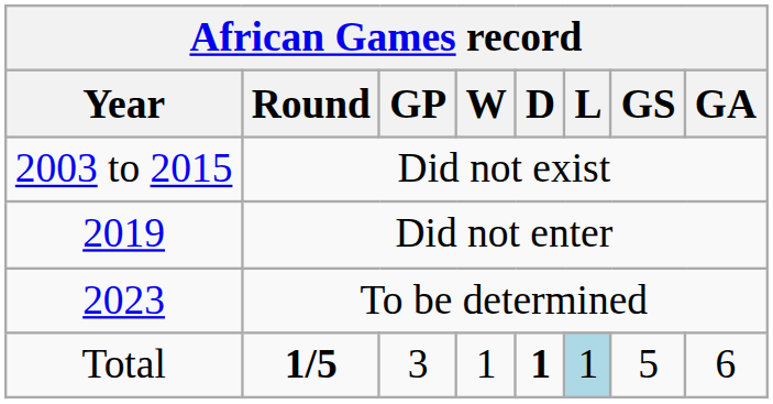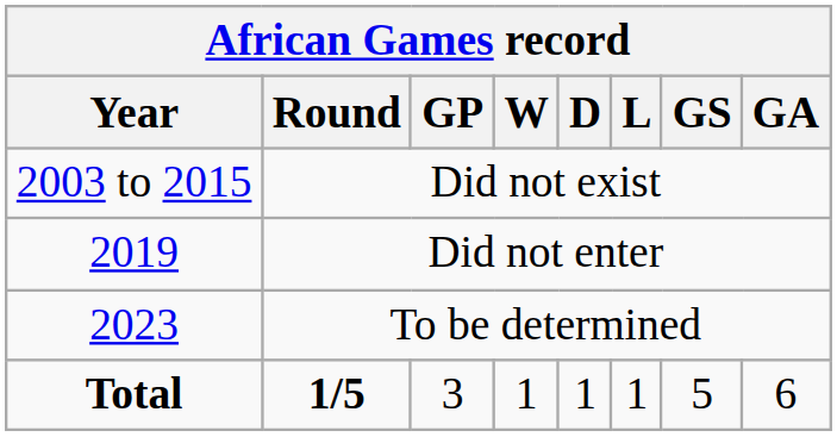Total | African Games record / Year: normal -> bold
Total | African Games record / D: bold -> normal
Total | African Games record / L: lightblue background -> no background
